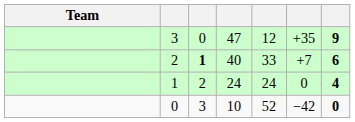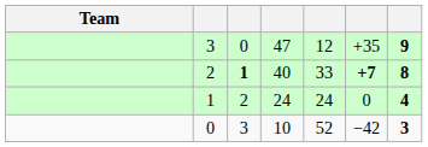row 3 | column 6: normal -> bold
row 3 | column 7: 6 -> 8
row 5 | column 7: 0 -> 3
